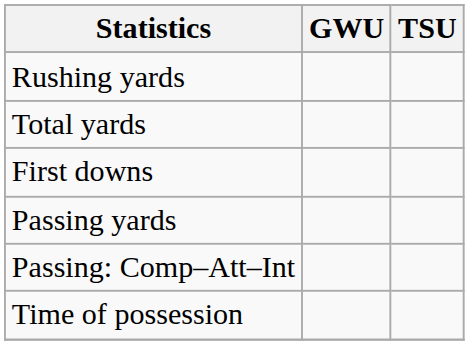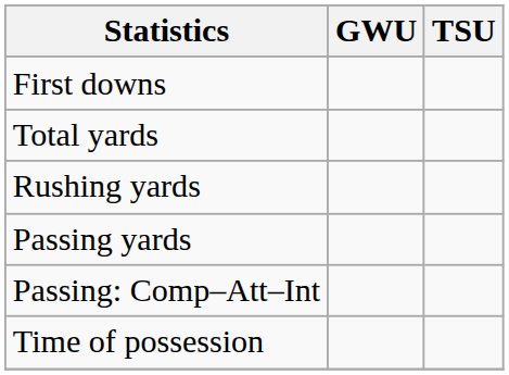rows swapped: First downs <-> Rushing yards
